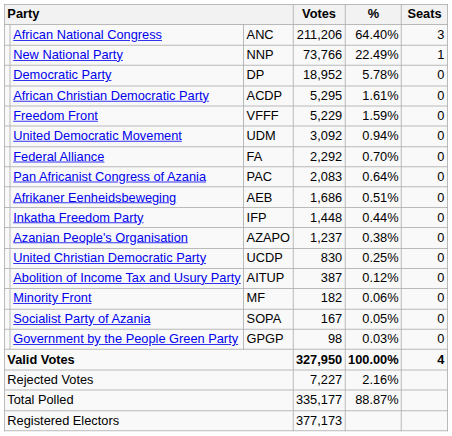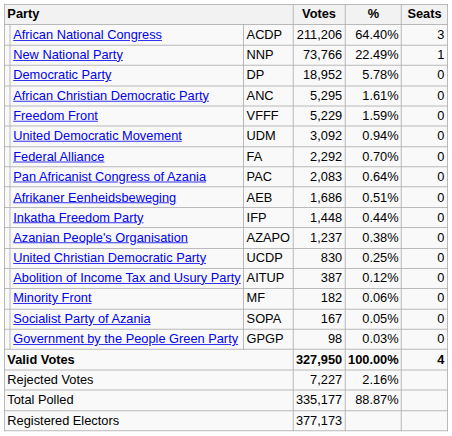African National Congress | column 3: ANC -> ACDP
African Christian Democratic Party | column 3: ACDP -> ANC
